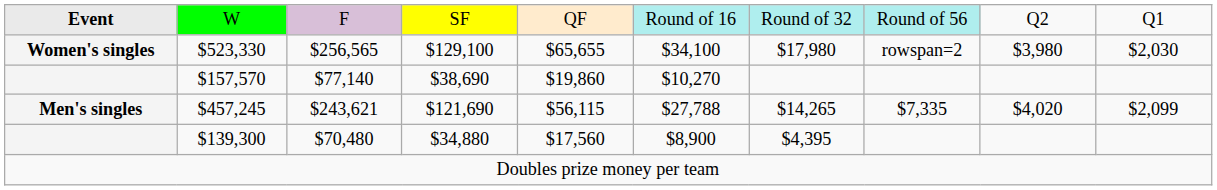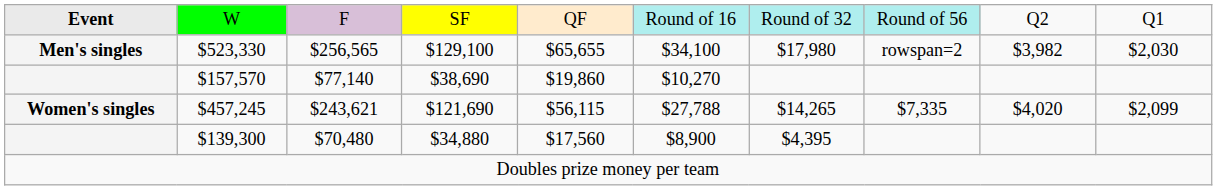$523,330 | column 1: Women's singles -> Men's singles
$523,330 | column 9: $3,980 -> $3,982
$457,245 | column 1: Men's singles -> Women's singles
